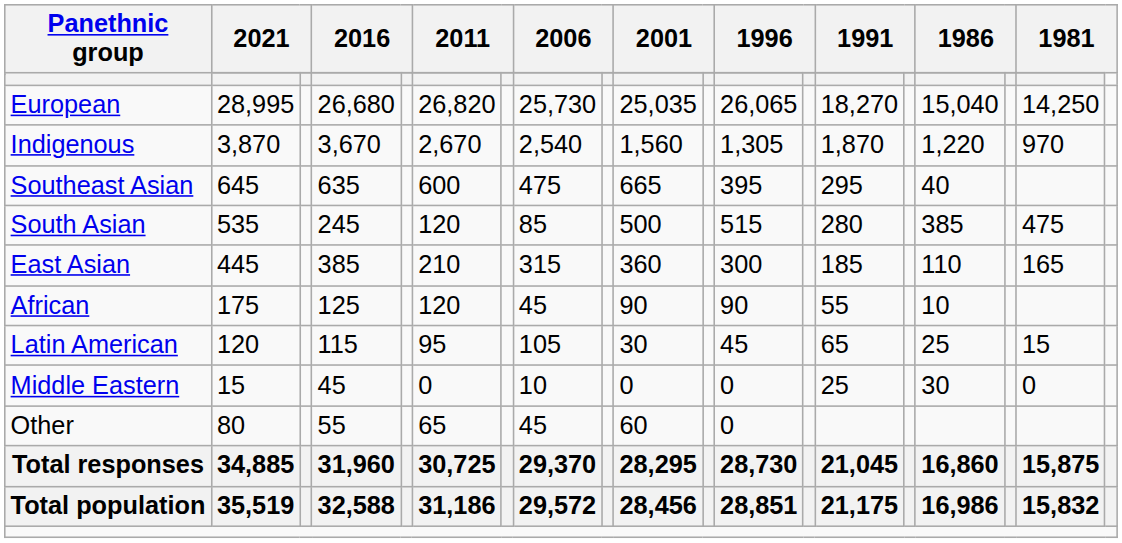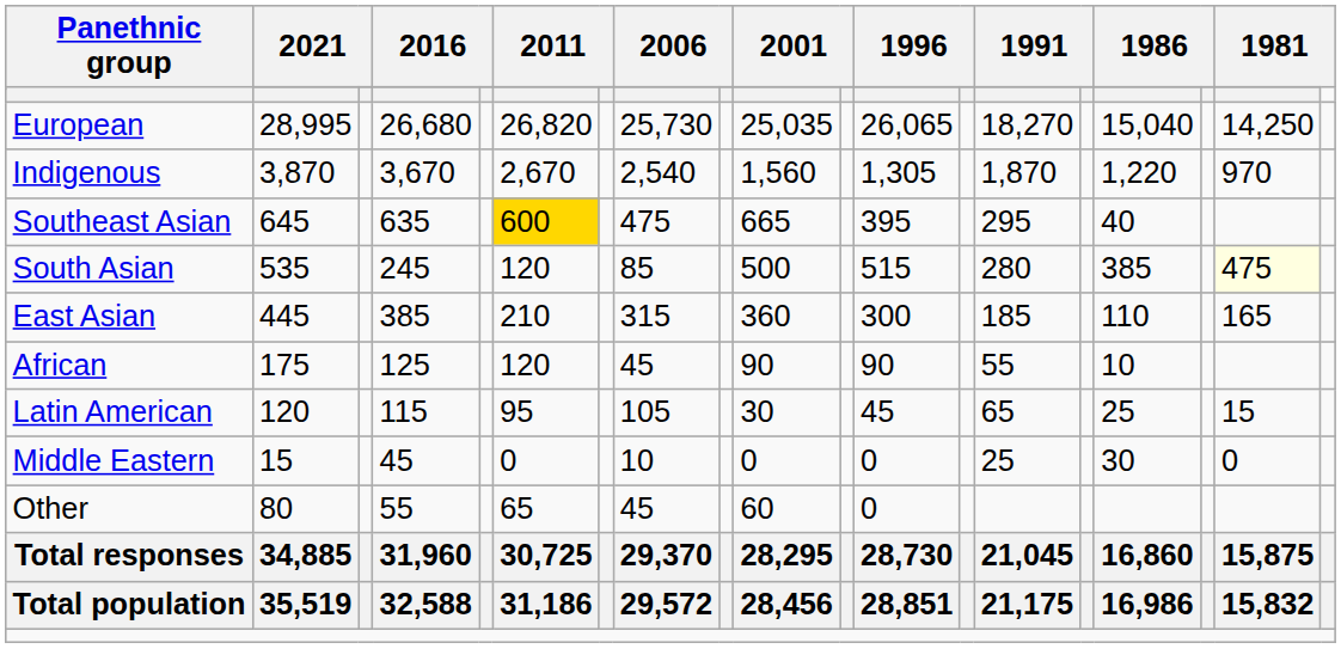Southeast Asian | column 6: no background -> gold background
South Asian | column 18: no background -> lightyellow background
